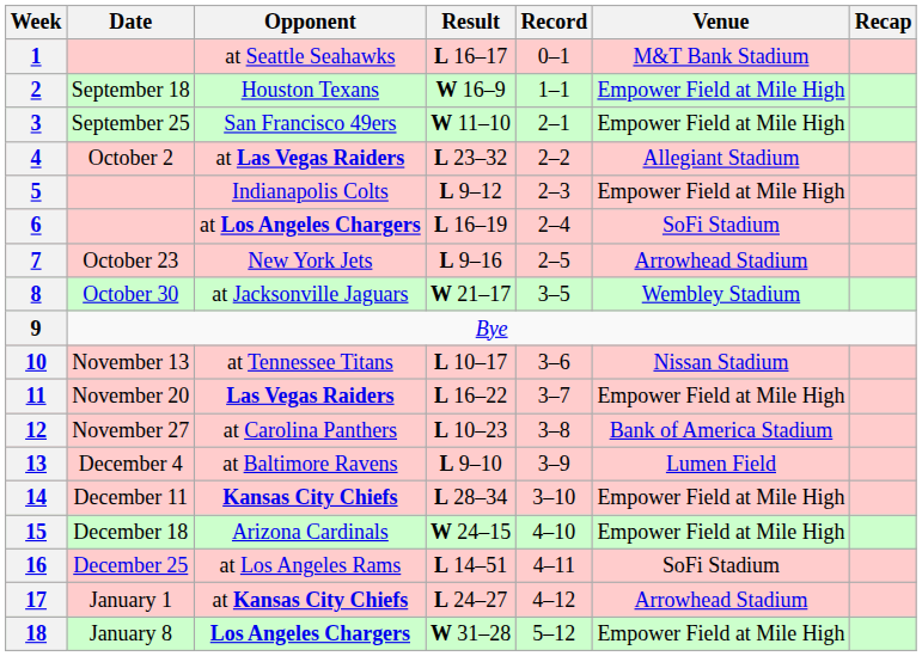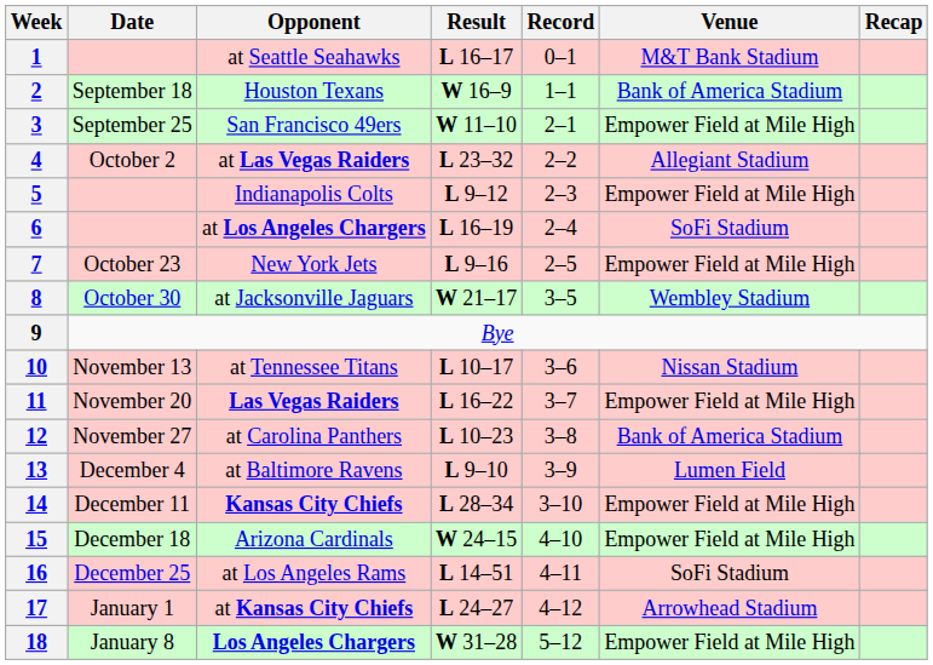2 | Venue: Empower Field at Mile High -> Bank of America Stadium
7 | Venue: Arrowhead Stadium -> Empower Field at Mile High
